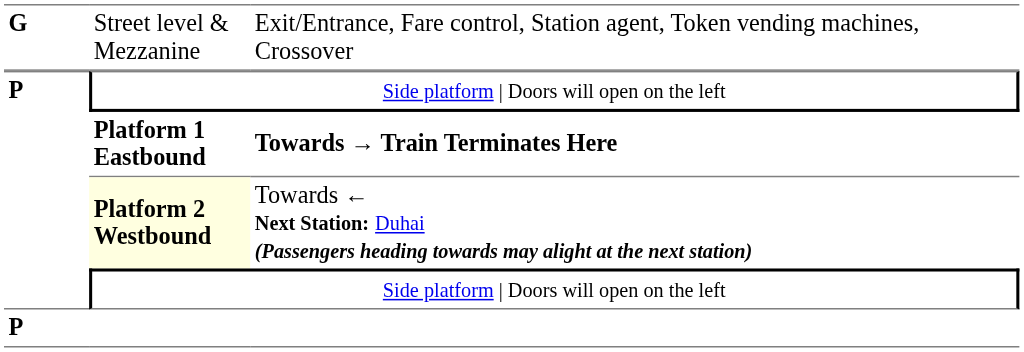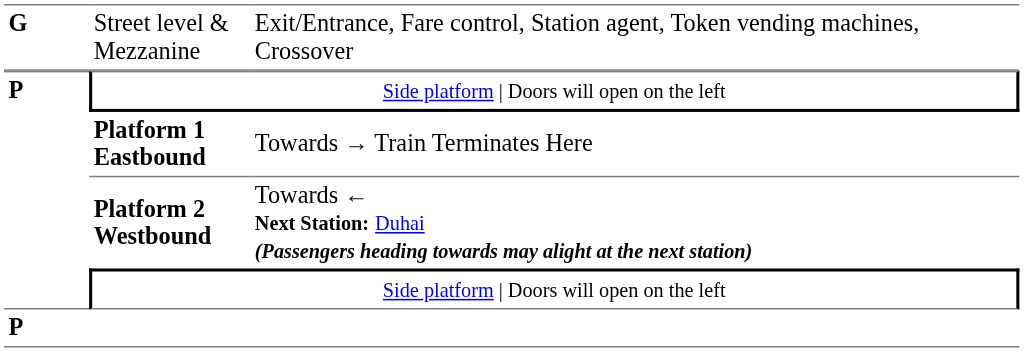Platform 1 Eastbound | column 3: bold -> normal
Platform 2 Westbound | column 2: lightyellow background -> no background
